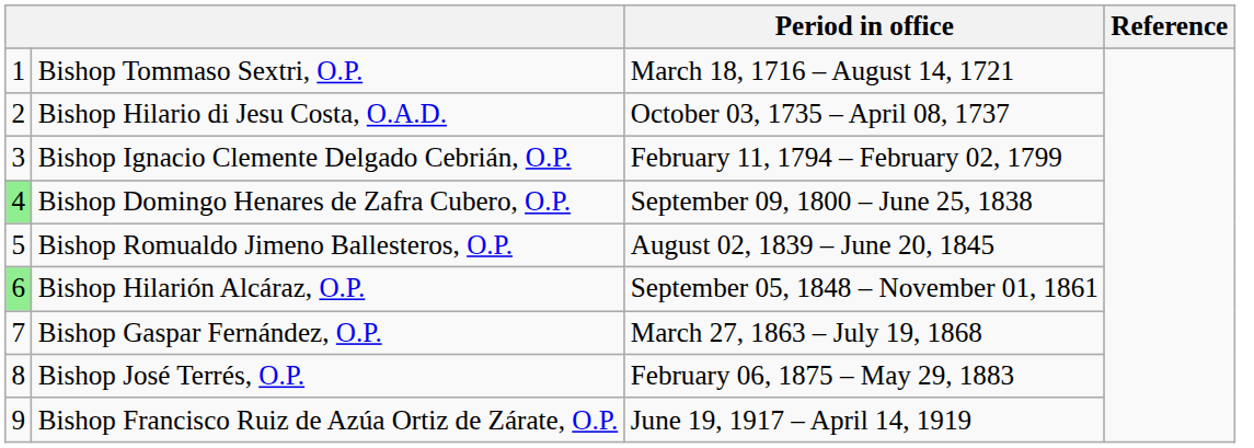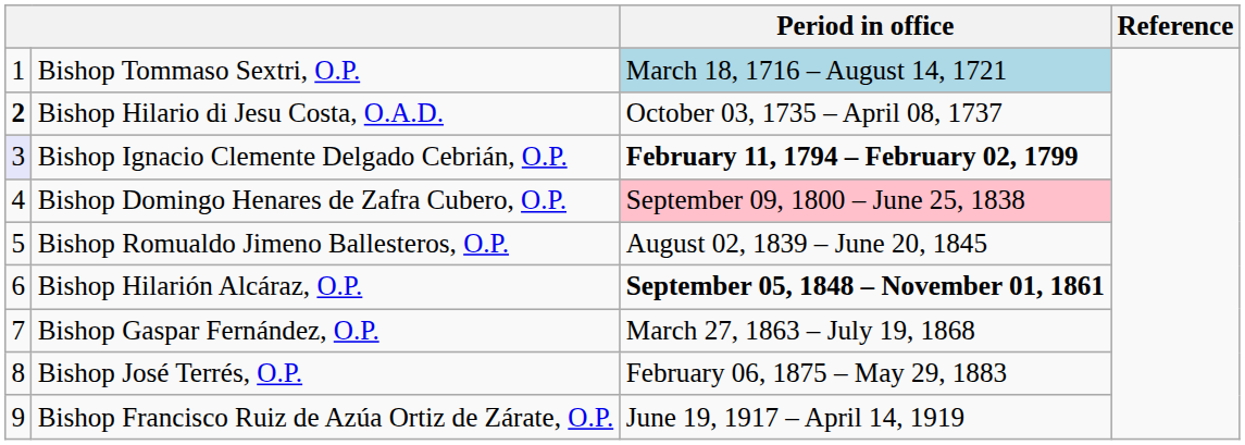Bishop Tommaso Sextri, O.P. | Period in office: no background -> lightblue background
Bishop Hilario di Jesu Costa, O.A.D. | column 1: normal -> bold
Bishop Ignacio Clemente Delgado Cebrián, O.P. | column 1: no background -> lavender background
Bishop Ignacio Clemente Delgado Cebrián, O.P. | Period in office: normal -> bold
Bishop Domingo Henares de Zafra Cubero, O.P. | column 1: lightgreen background -> no background
Bishop Domingo Henares de Zafra Cubero, O.P. | Period in office: no background -> pink background
Bishop Hilarión Alcáraz, O.P. | column 1: lightgreen background -> no background
Bishop Hilarión Alcáraz, O.P. | Period in office: normal -> bold
